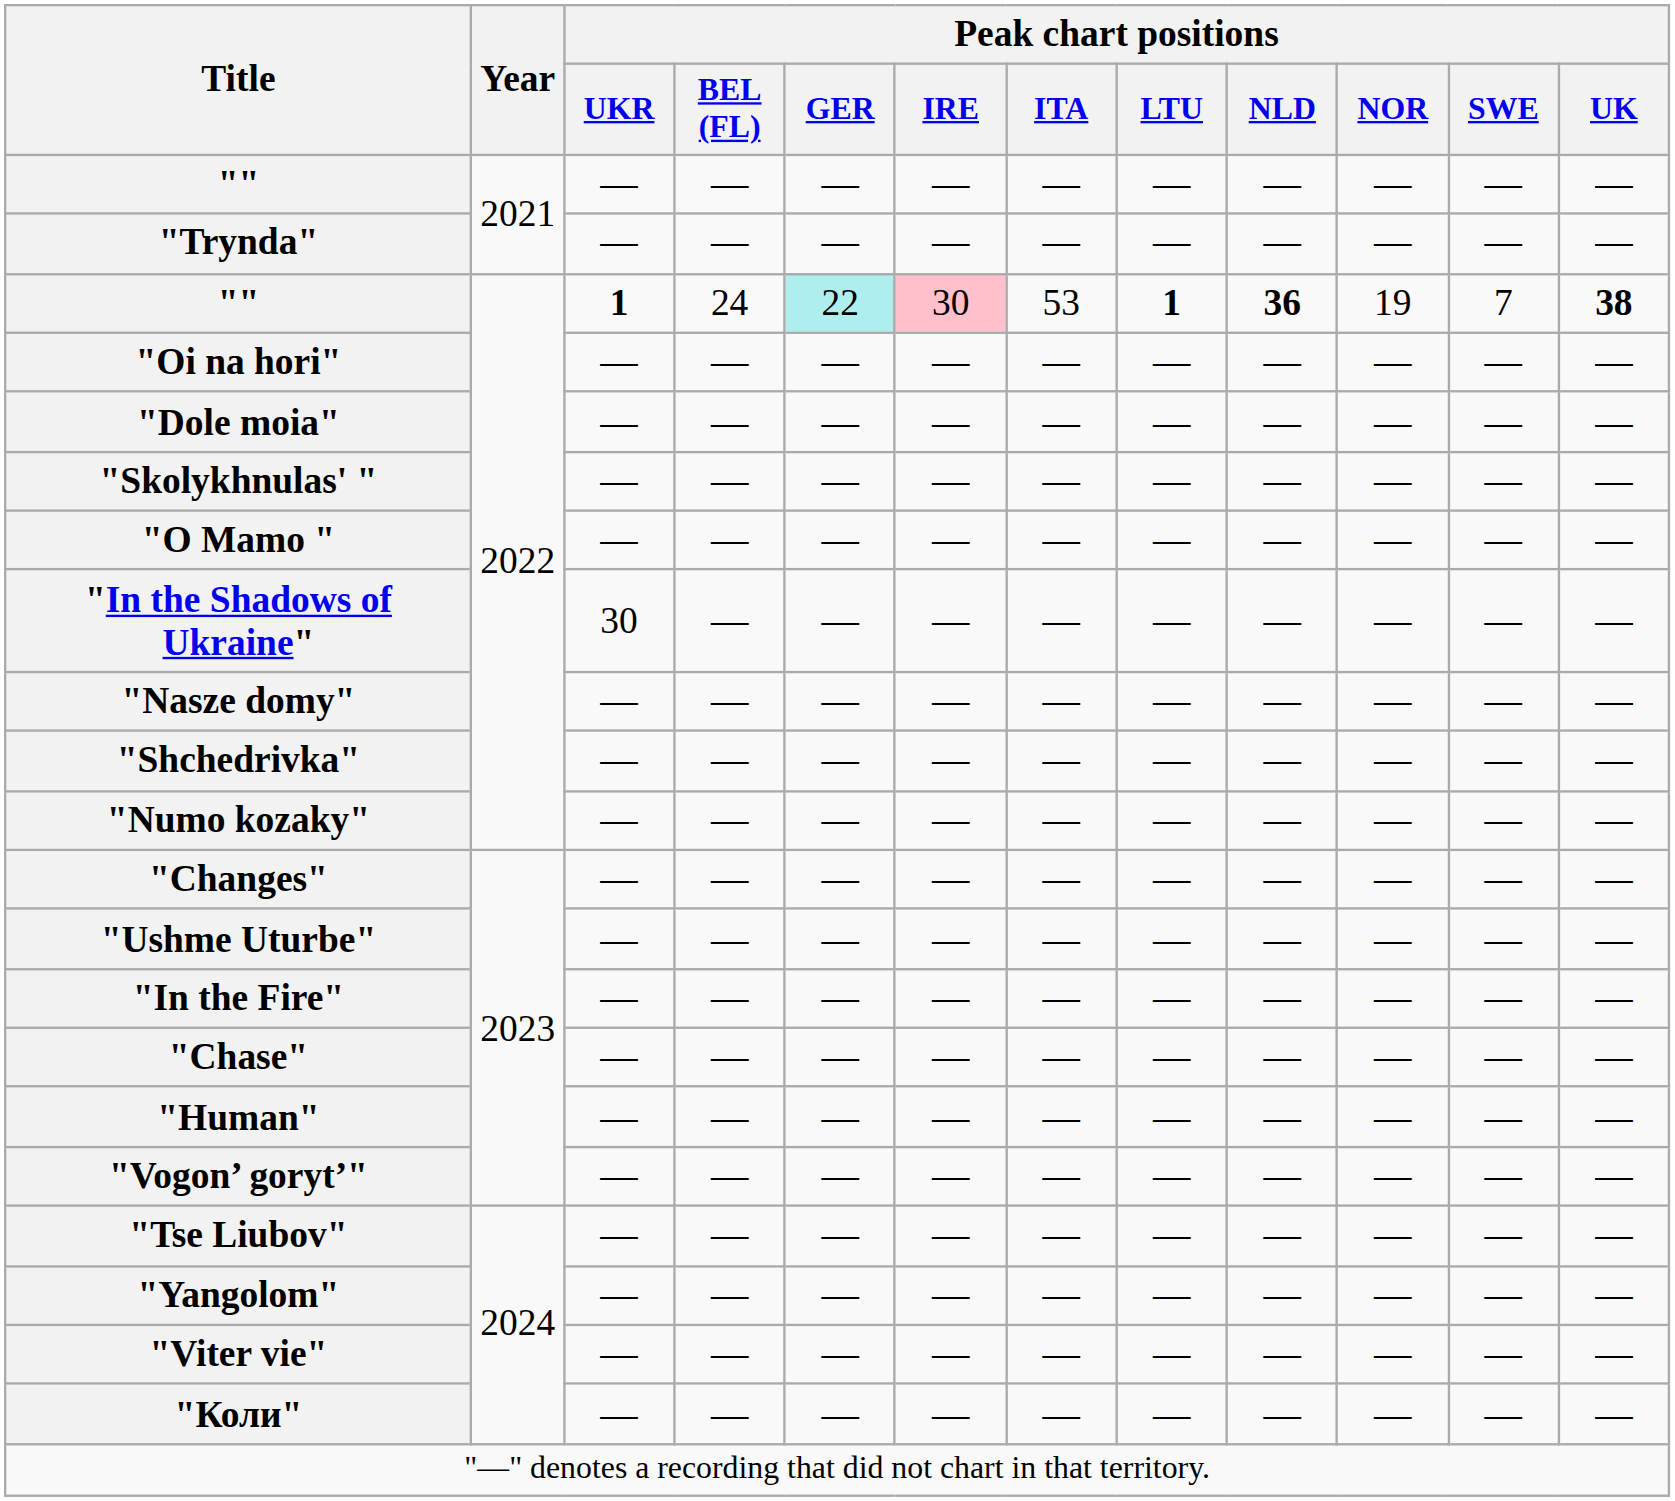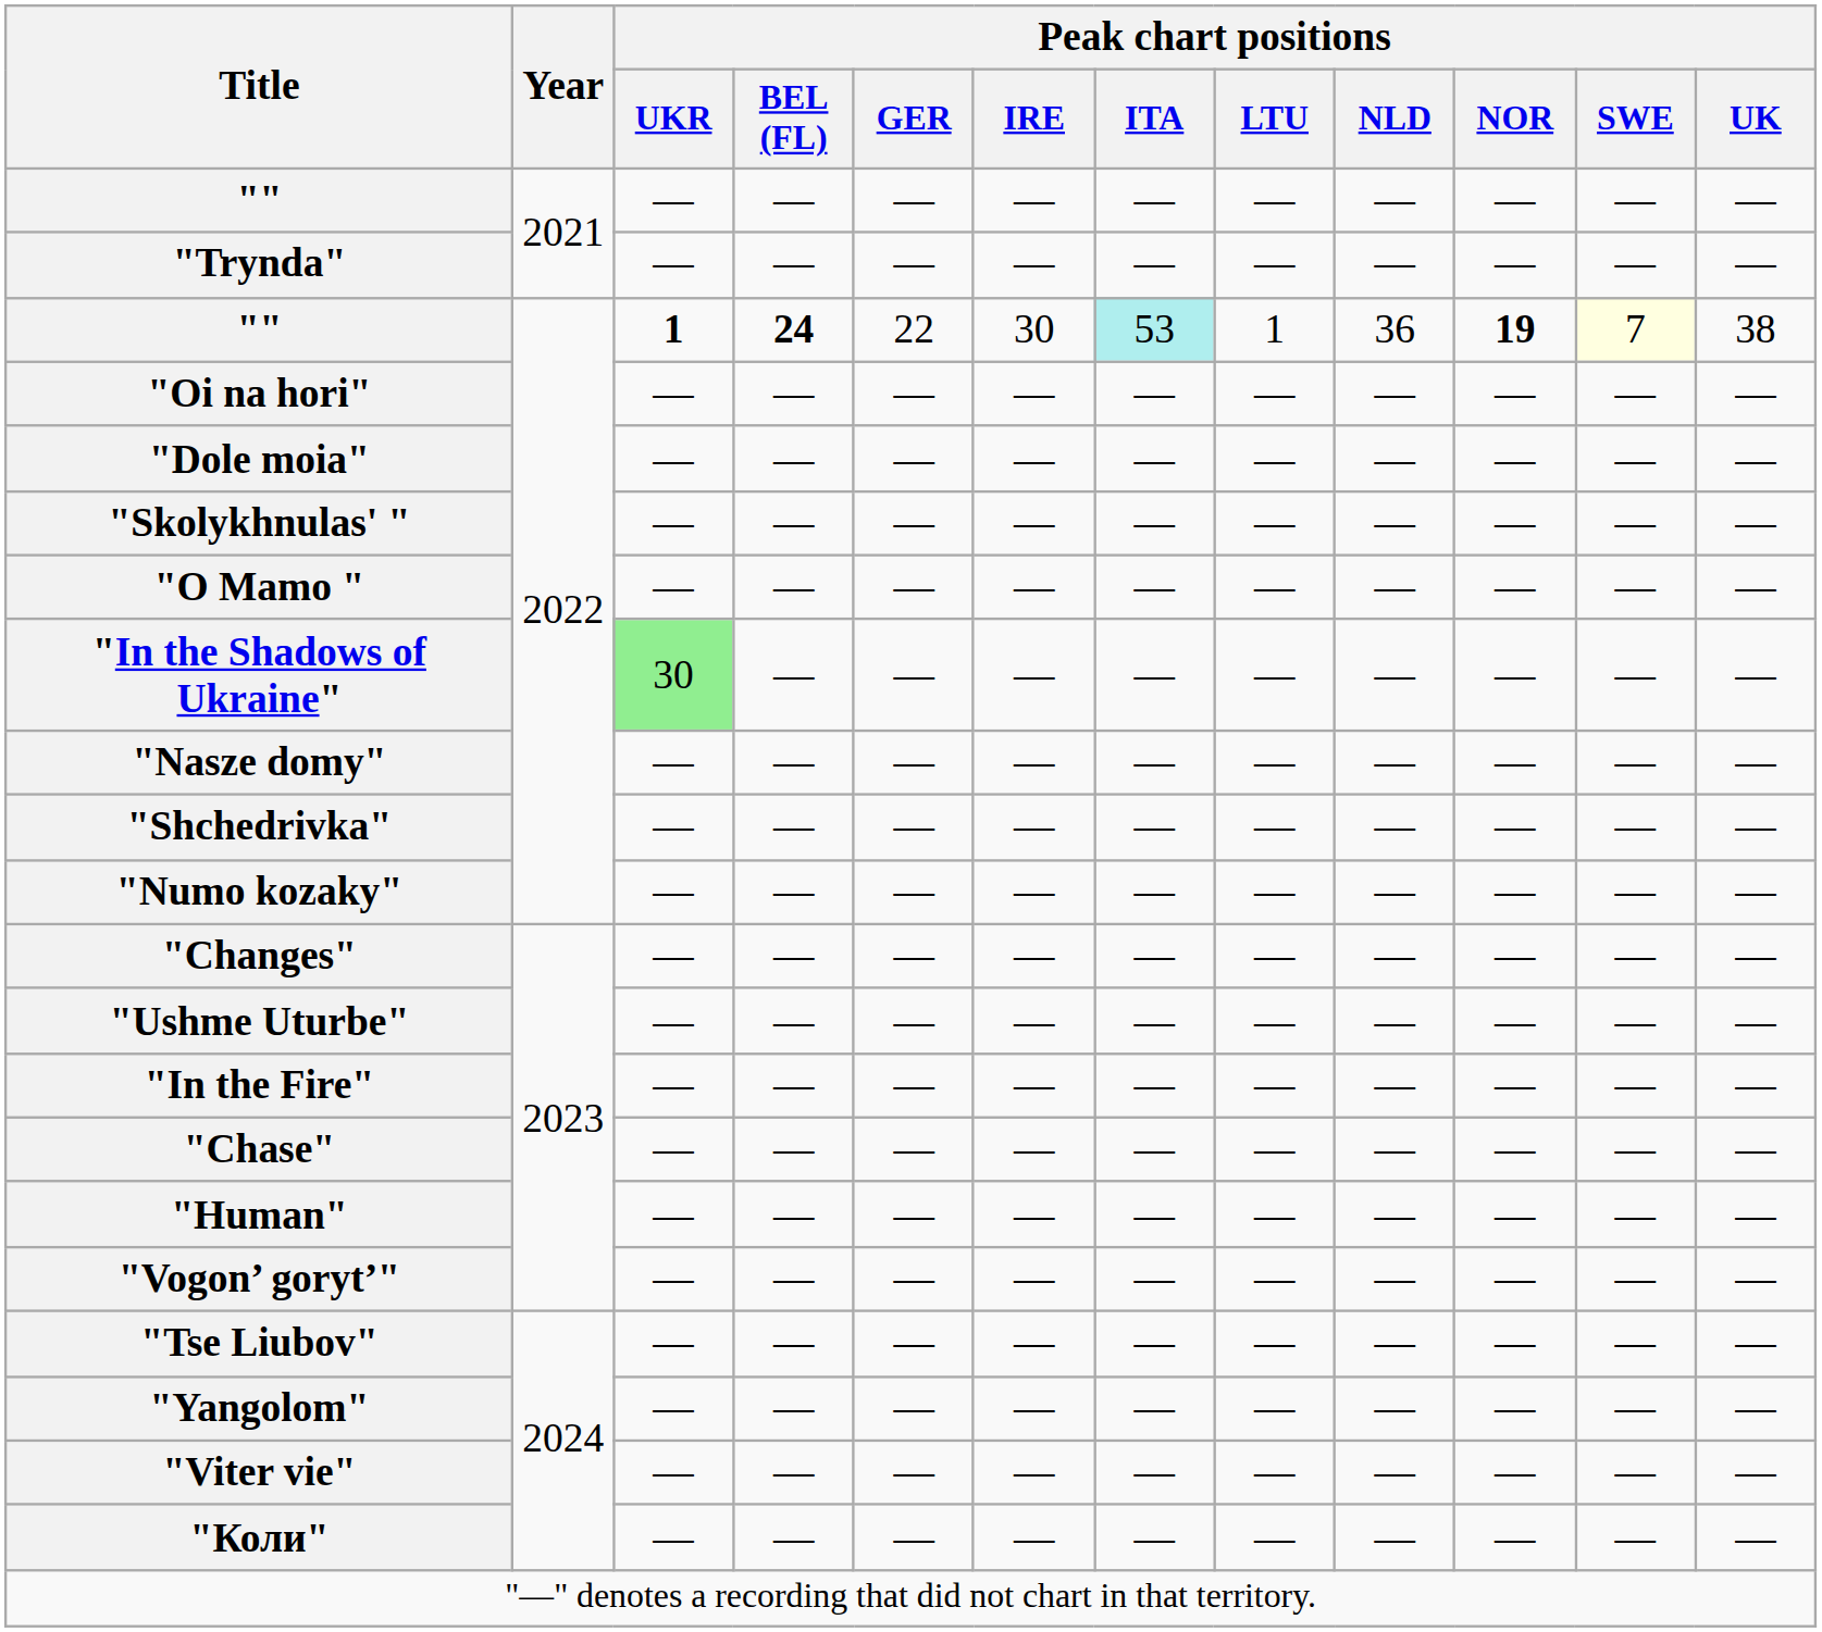"" / 2022 | Peak chart positions / BEL (FL): normal -> bold
"" / 2022 | Peak chart positions / GER: paleturquoise background -> no background
"" / 2022 | Peak chart positions / IRE: pink background -> no background
"" / 2022 | Peak chart positions / ITA: no background -> paleturquoise background
"" / 2022 | Peak chart positions / LTU: bold -> normal
"" / 2022 | Peak chart positions / NLD: bold -> normal
"" / 2022 | Peak chart positions / NOR: normal -> bold
"" / 2022 | Peak chart positions / SWE: no background -> lightyellow background
"" / 2022 | Peak chart positions / UK: bold -> normal
"In the Shadows of Ukraine" | Peak chart positions / UKR: no background -> lightgreen background
